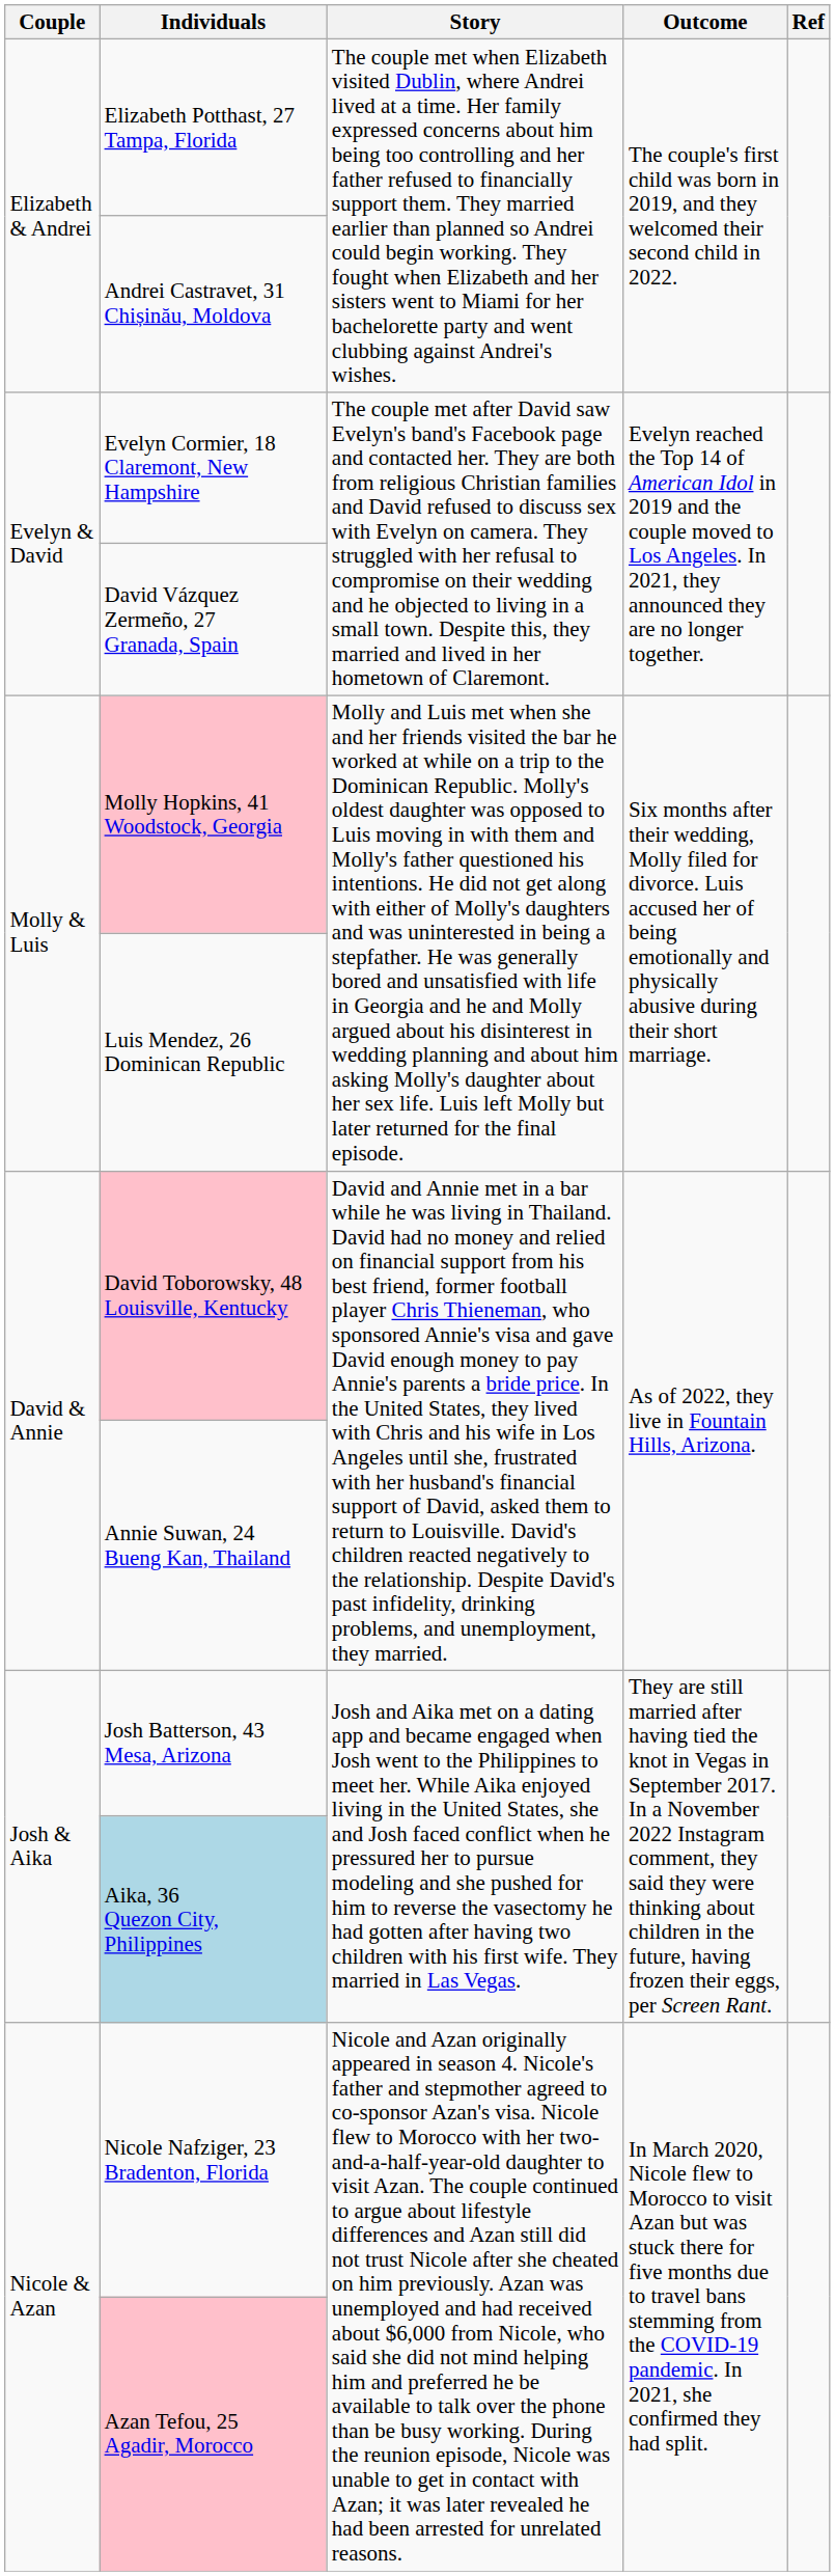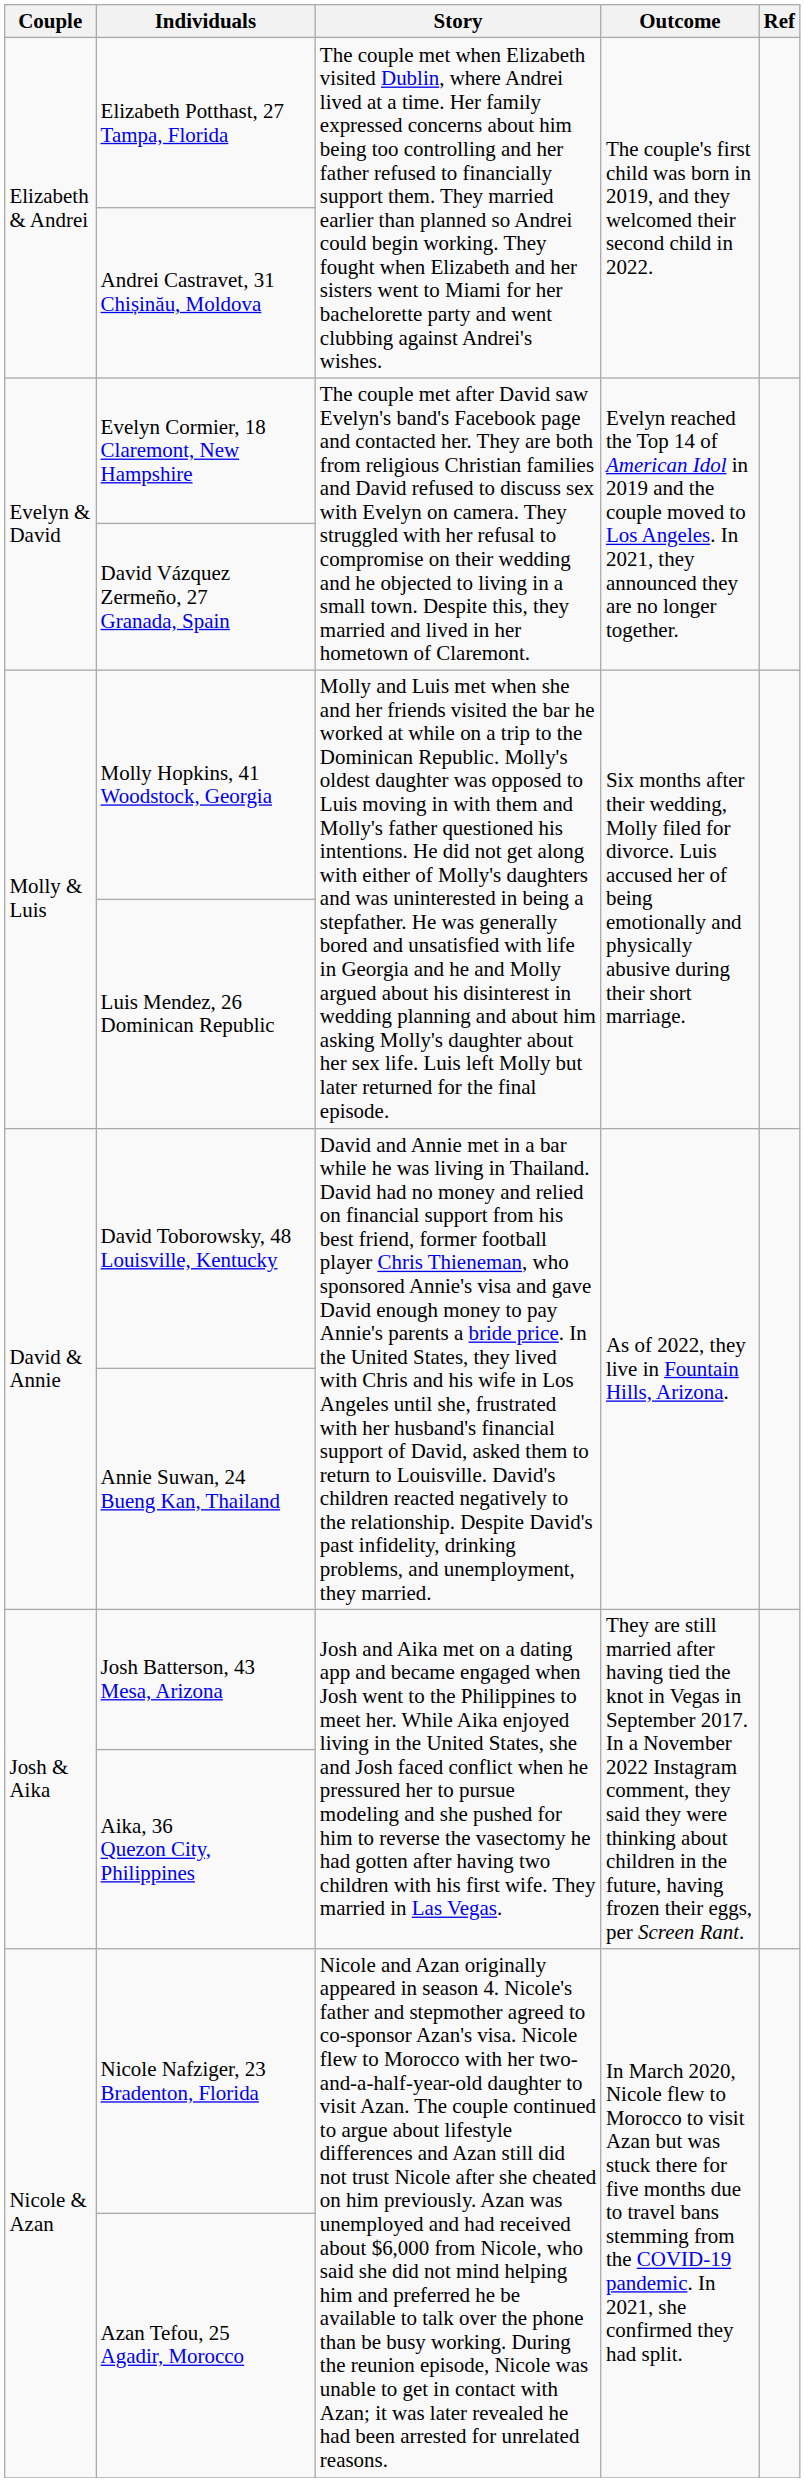Molly Hopkins, 41 Woodstock, Georgia | Individuals: pink background -> no background
David Toborowsky, 48 Louisville, Kentucky | Individuals: pink background -> no background
Aika, 36 Quezon City, Philippines | Individuals: lightblue background -> no background
Azan Tefou, 25 Agadir, Morocco | Individuals: pink background -> no background
